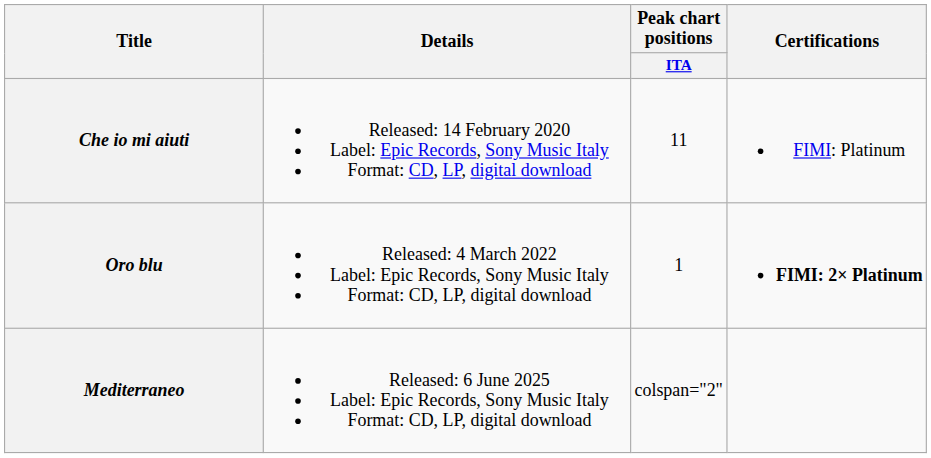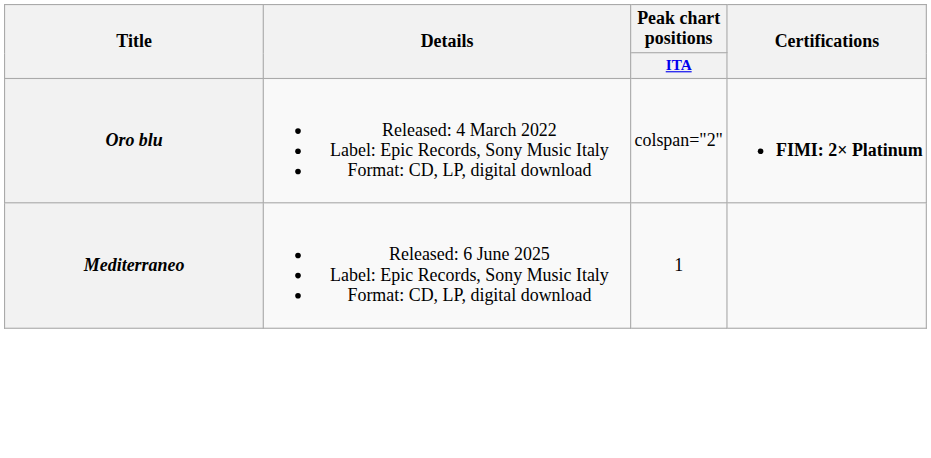- row: Che io mi aiuti | Released: 14 February 2020 Label: Epic Records, Sony Music Italy Format: CD, LP, digital download | 11 | FIMI: Platinum
Oro blu | Peak chart positions / ITA: 1 -> colspan="2"
Mediterraneo | Peak chart positions / ITA: colspan="2" -> 1
